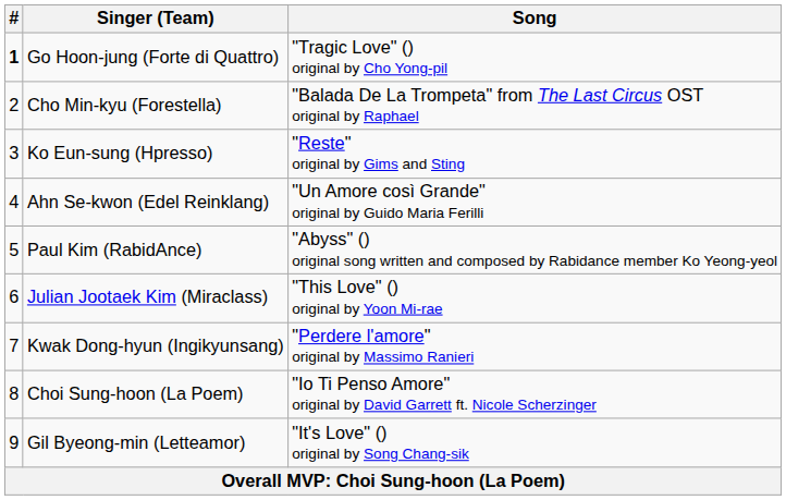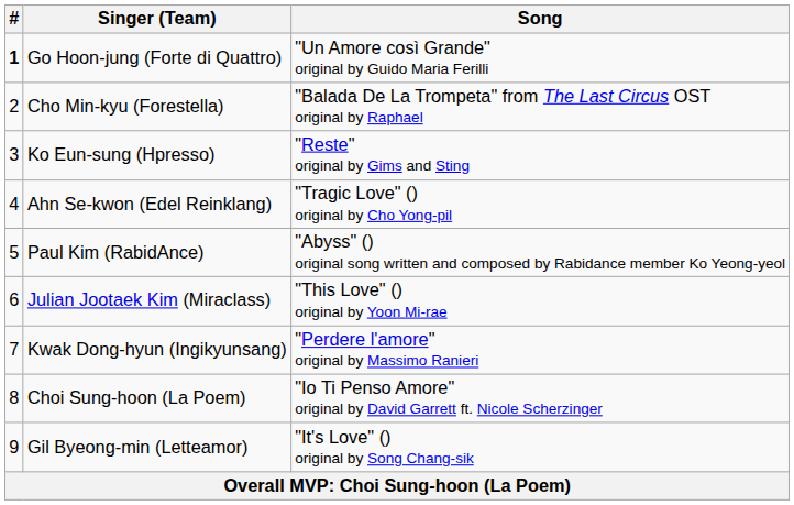Go Hoon-jung (Forte di Quattro) | Song: "Tragic Love" () original by Cho Yong-pil -> "Un Amore così Grande" original by Guido Maria Ferilli
Ahn Se-kwon (Edel Reinklang) | Song: "Un Amore così Grande" original by Guido Maria Ferilli -> "Tragic Love" () original by Cho Yong-pil
